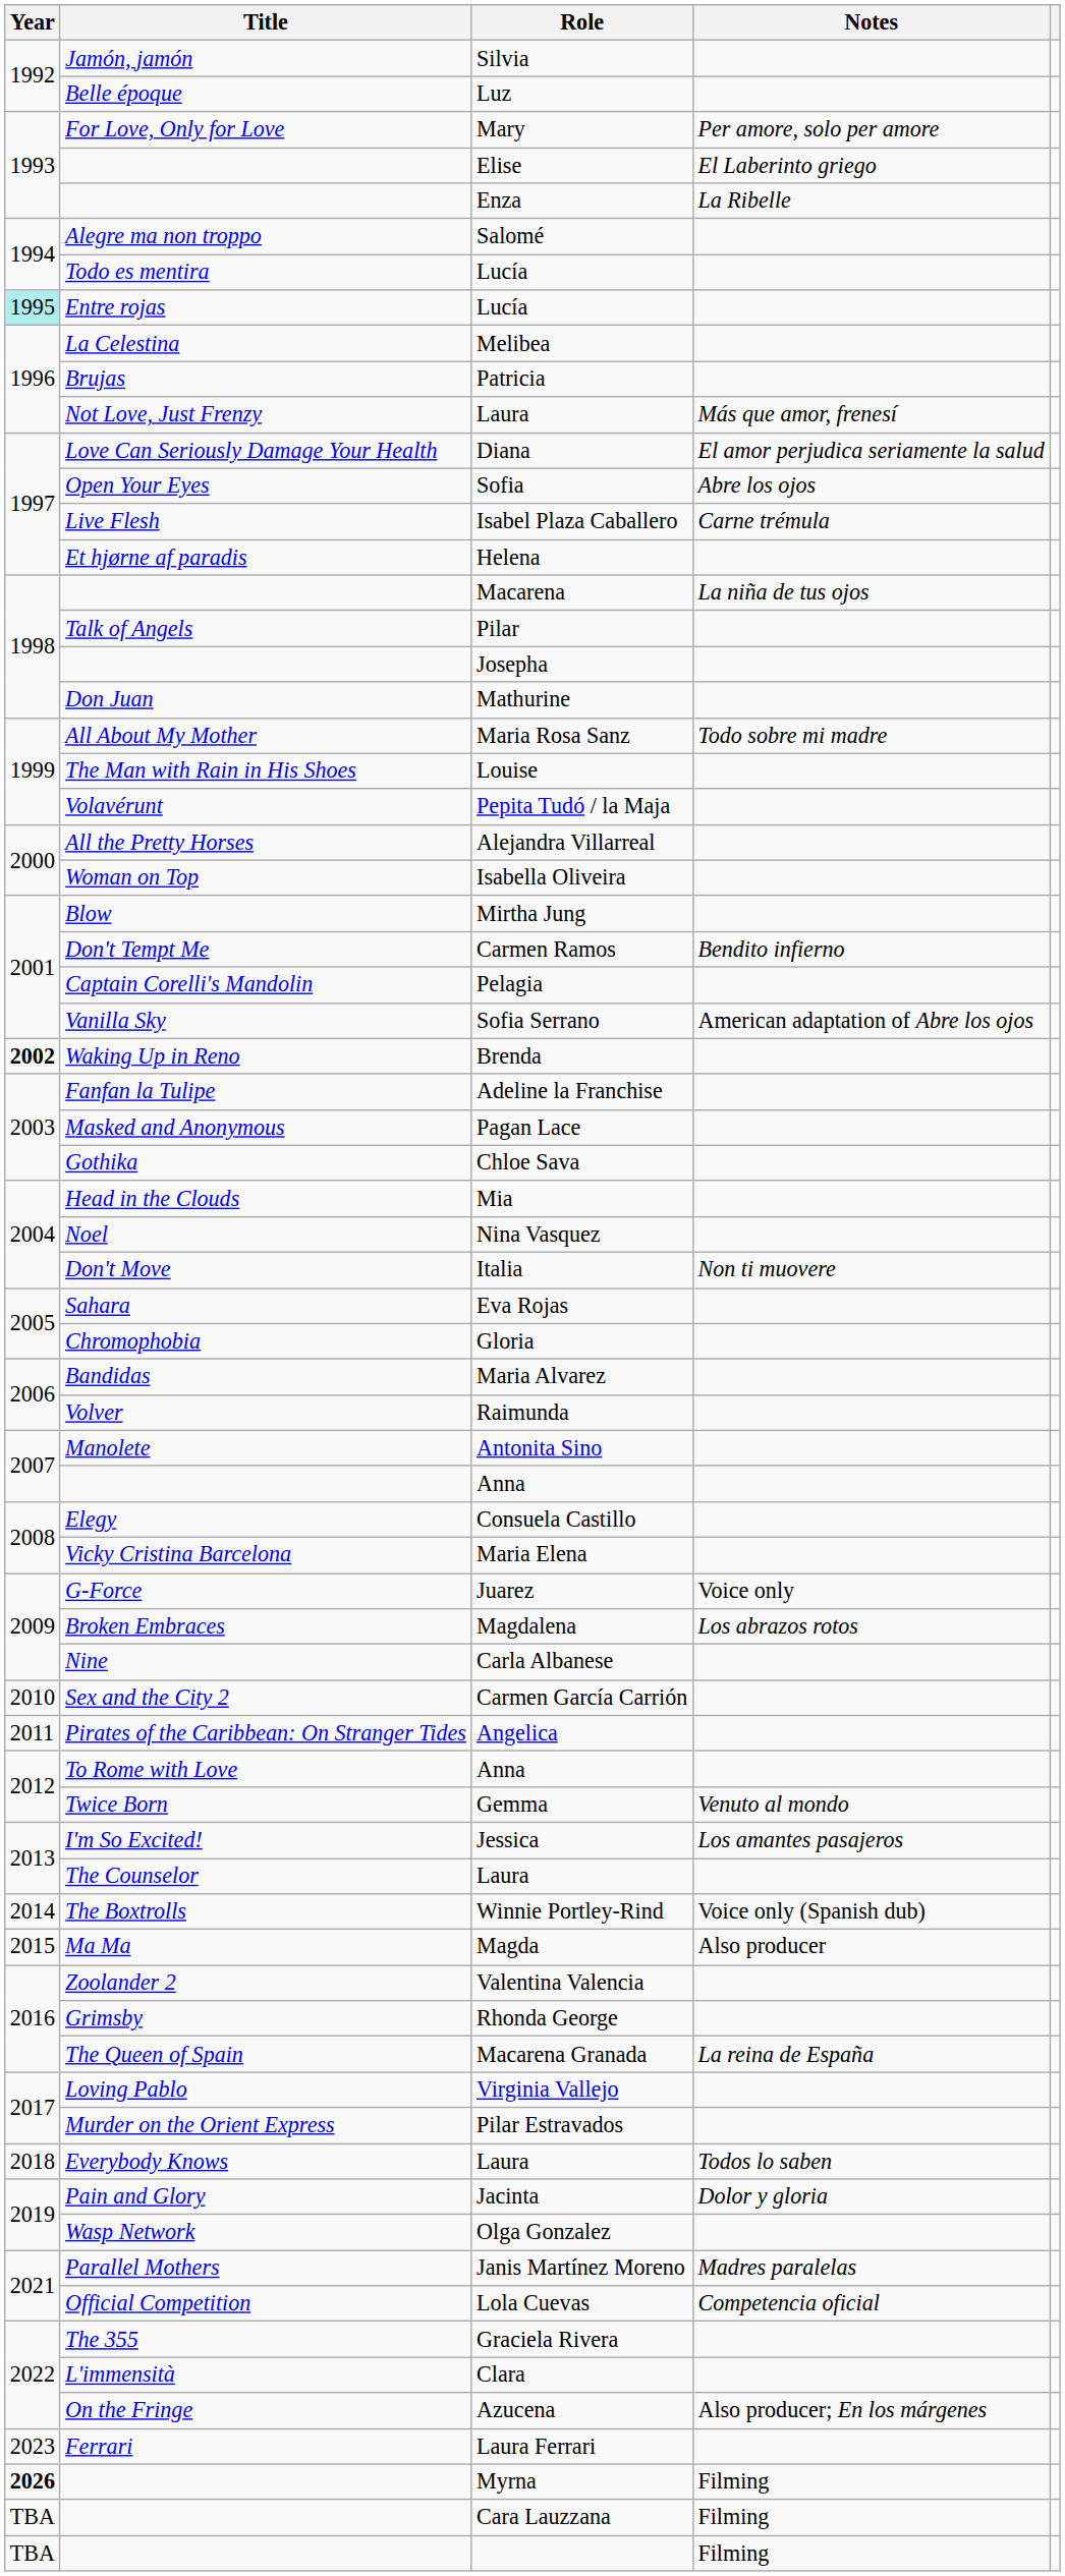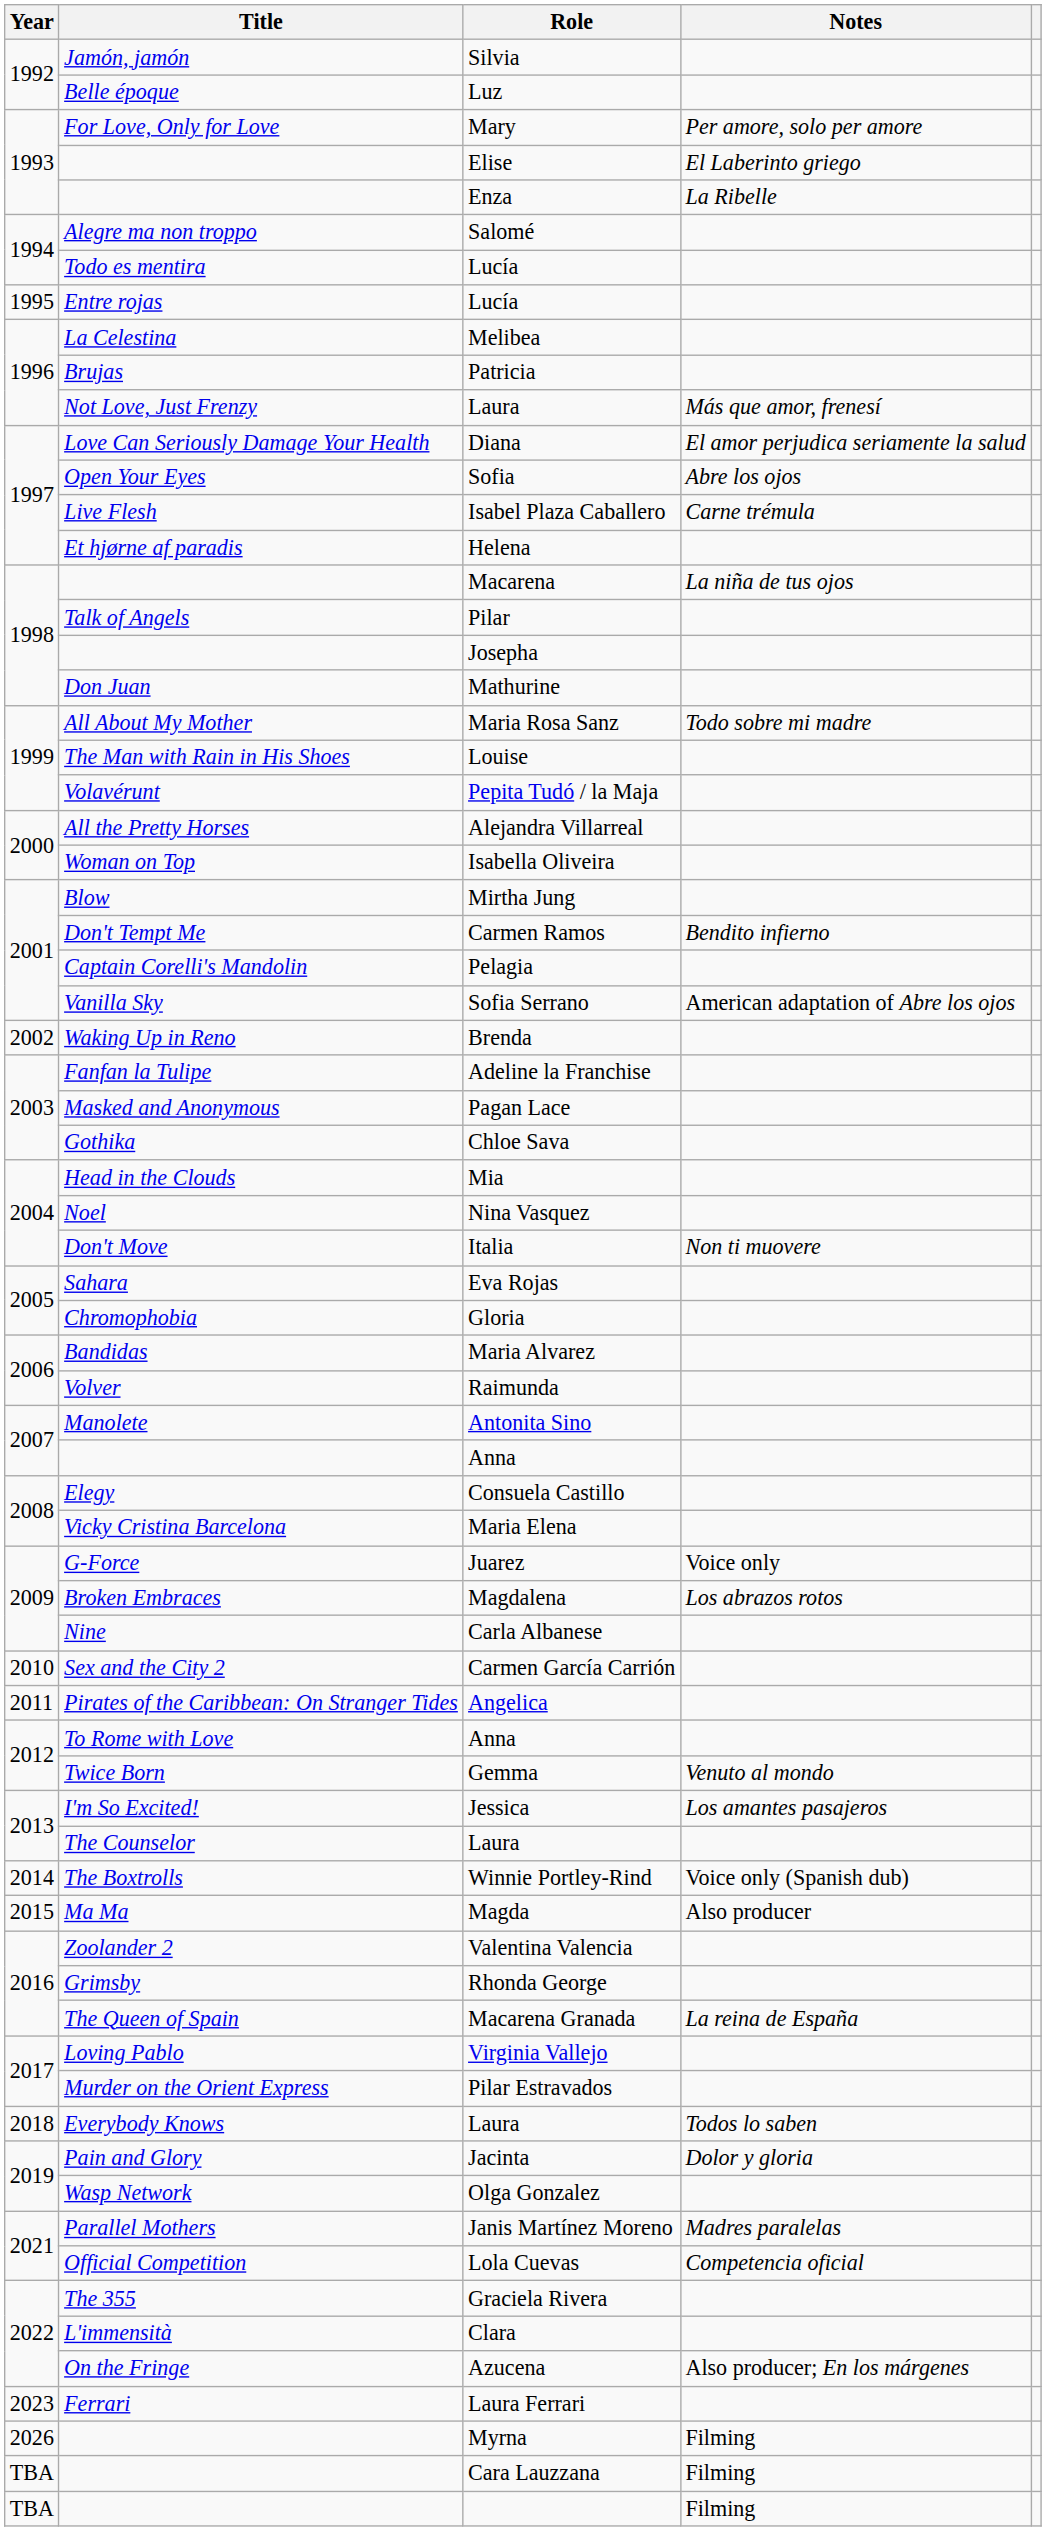Entre rojas / Lucía | Year: paleturquoise background -> no background
Brenda | Year: bold -> normal
Myrna | Year: bold -> normal
